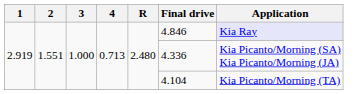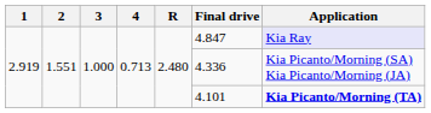row 2 | Final drive: 4.846 -> 4.847
row 4 | Final drive: 4.104 -> 4.101
row 4 | Application: normal -> bold
